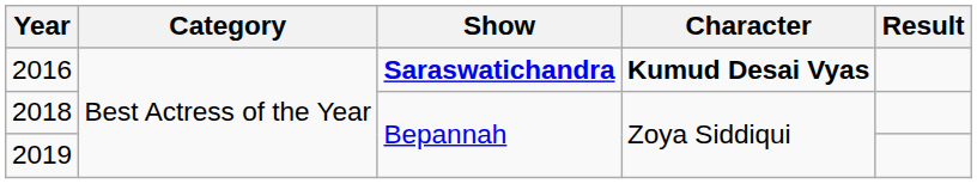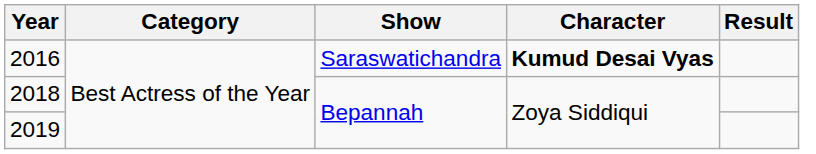2016 | Show: bold -> normal
